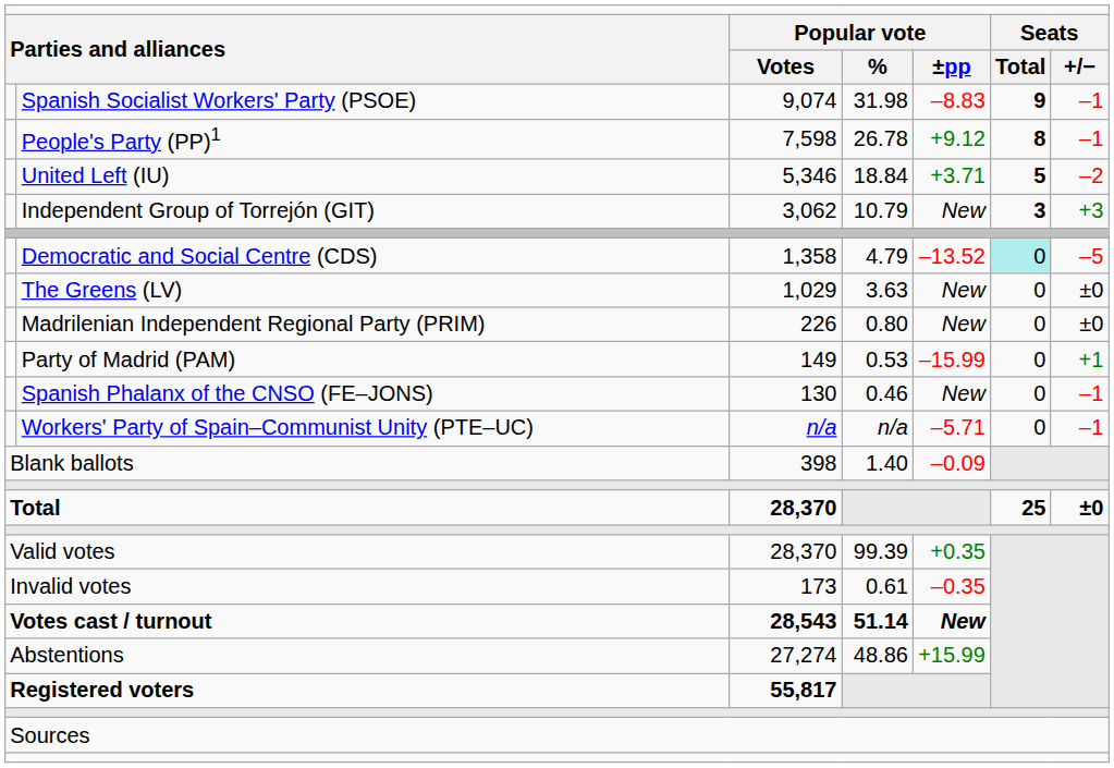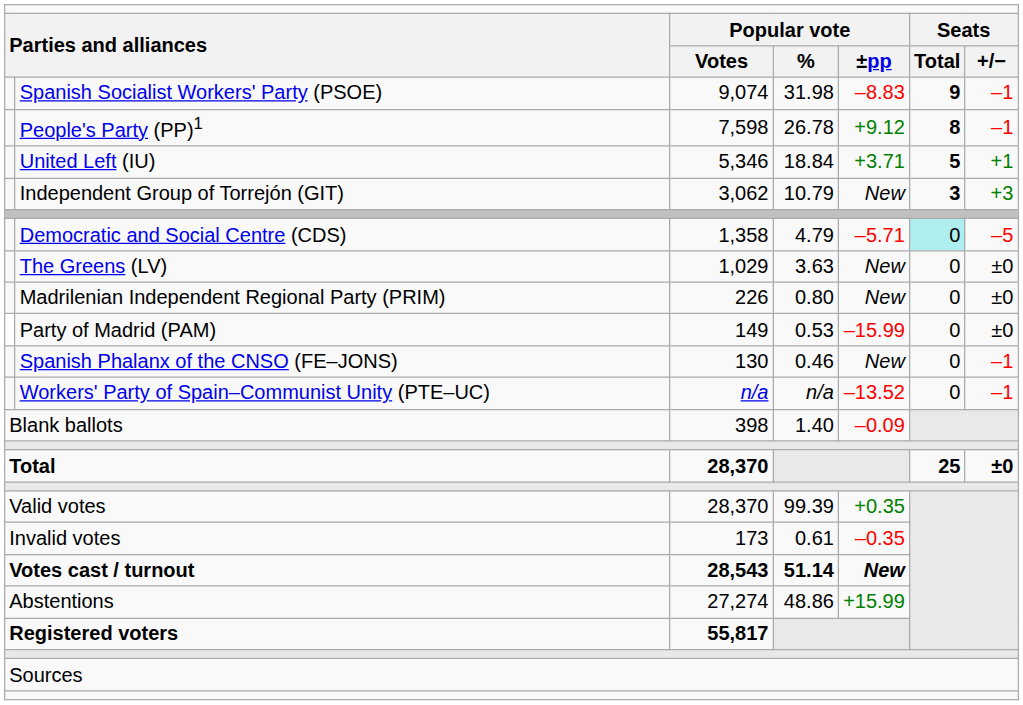United Left (IU) | column 7: –2 -> +1
Democratic and Social Centre (CDS) | column 5: –13.52 -> –5.71
Party of Madrid (PAM) | column 7: +1 -> ±0
Workers' Party of Spain–Communist Unity (PTE–UC) | column 5: –5.71 -> –13.52
